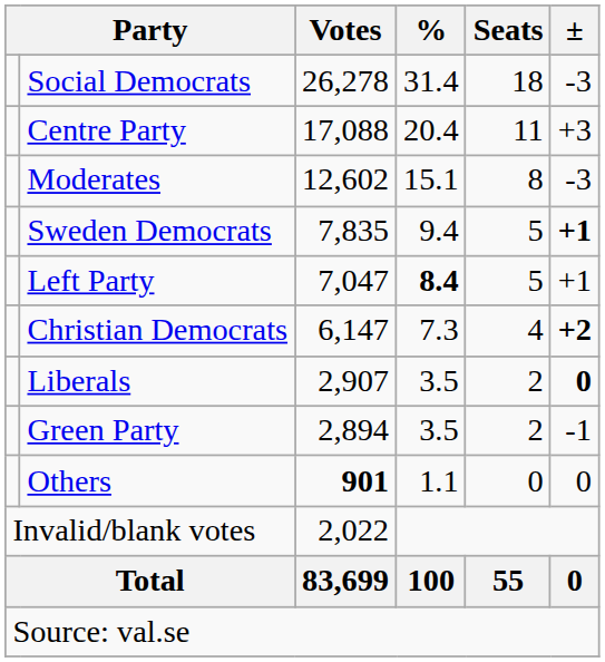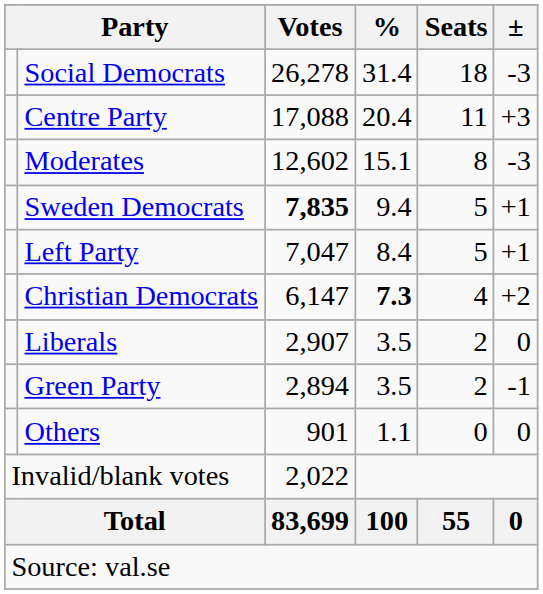Sweden Democrats | Votes: normal -> bold
Sweden Democrats | ±: bold -> normal
Left Party | %: bold -> normal
Christian Democrats | %: normal -> bold
Christian Democrats | ±: bold -> normal
Liberals | ±: bold -> normal
Others | Votes: bold -> normal
